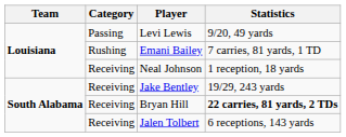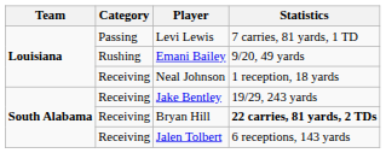Levi Lewis | Statistics: 9/20, 49 yards -> 7 carries, 81 yards, 1 TD
Emani Bailey | Statistics: 7 carries, 81 yards, 1 TD -> 9/20, 49 yards
